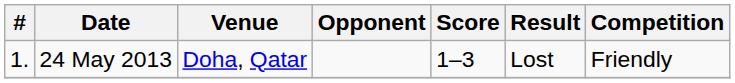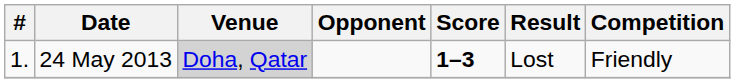24 May 2013 | Venue: no background -> lightgrey background
24 May 2013 | Score: normal -> bold
